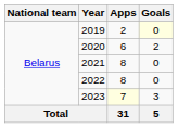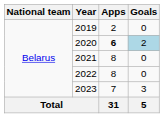2019 | Goals: lightyellow background -> no background
2020 | Apps: normal -> bold
2020 | Goals: no background -> lightblue background
2023 | Apps: lightyellow background -> no background
